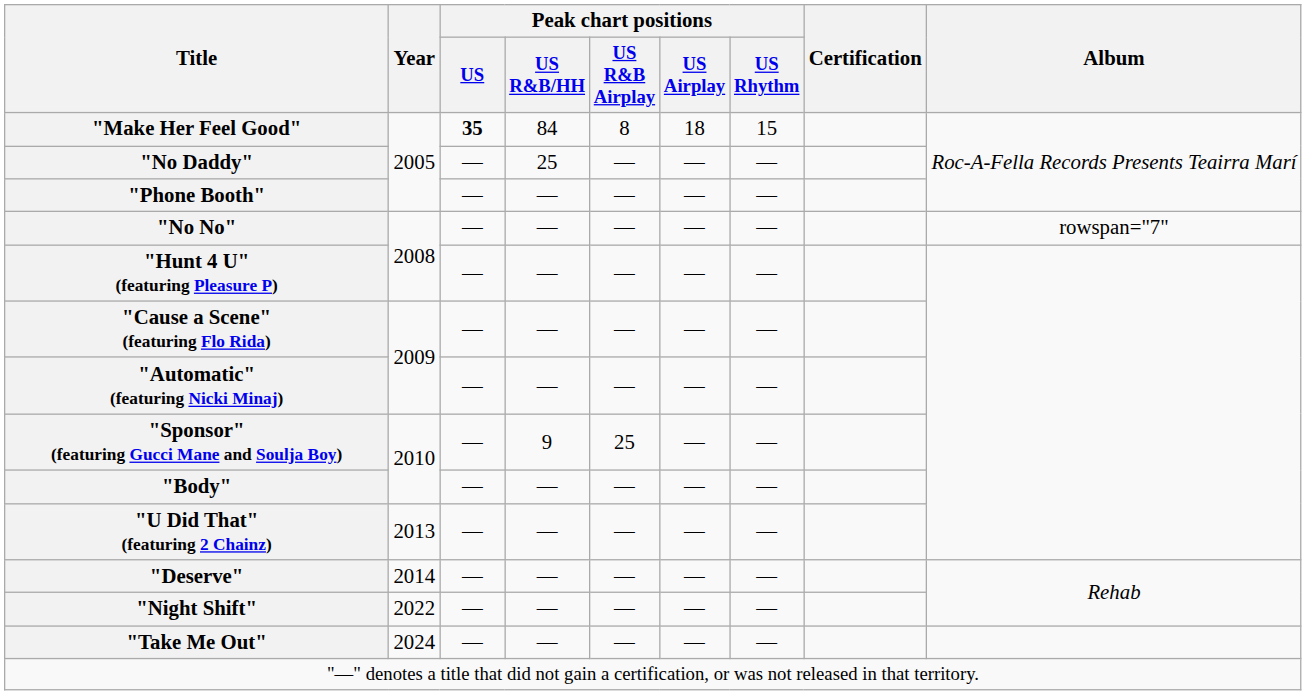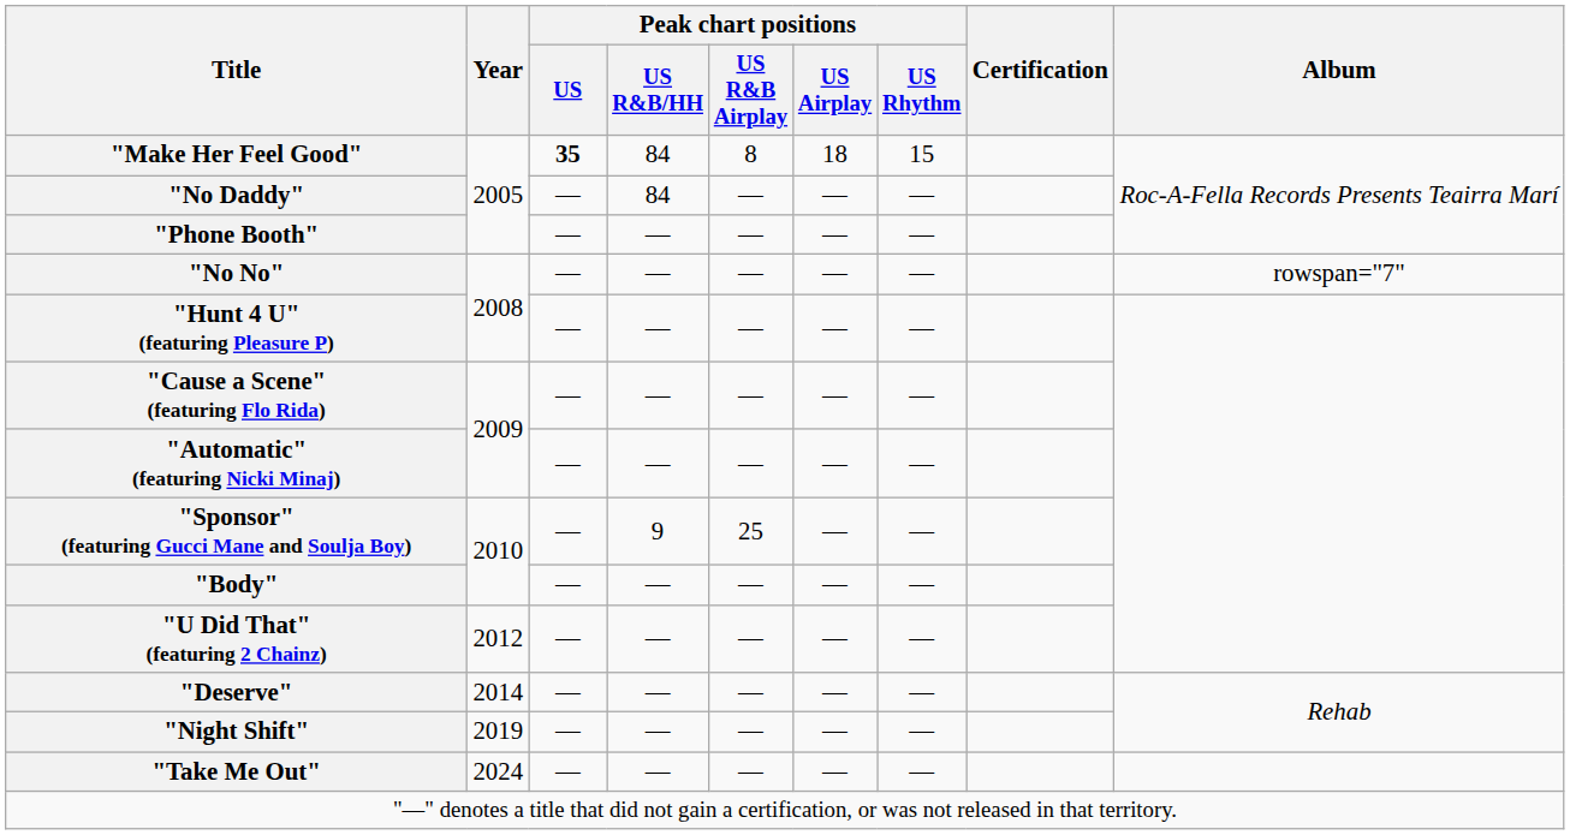"No Daddy" | Peak chart positions / US R&B/HH: 25 -> 84
"U Did That" (featuring 2 Chainz) | Year: 2013 -> 2012
"Night Shift" | Year: 2022 -> 2019
